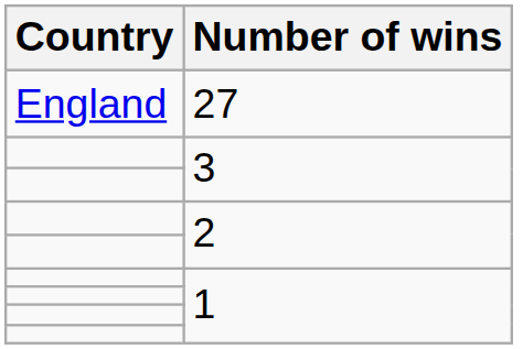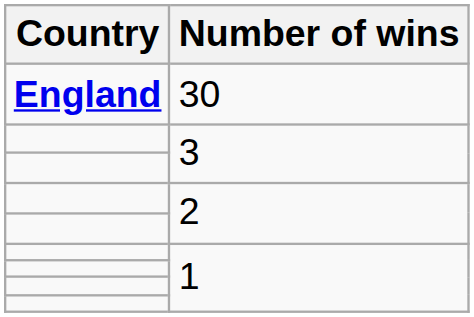row 2 | Country: normal -> bold
row 2 | Number of wins: 27 -> 30
